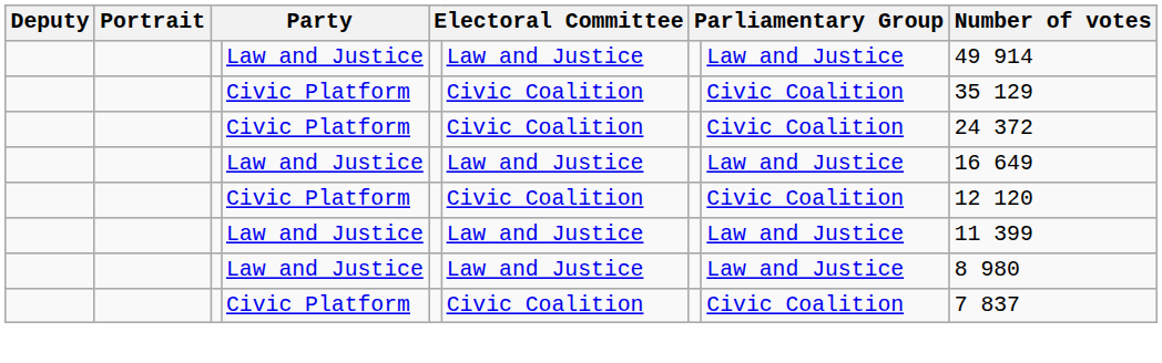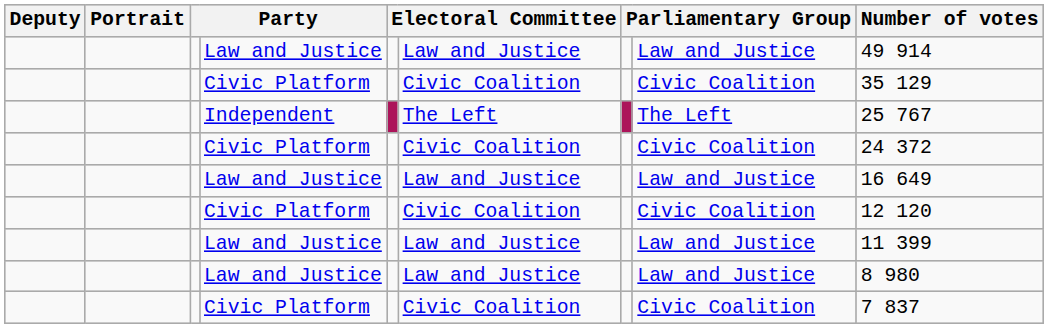+ row: Independent | The Left | The Left | 25 767
